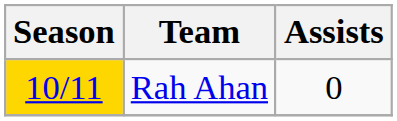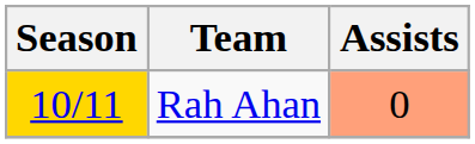Rah Ahan | Assists: no background -> lightsalmon background
